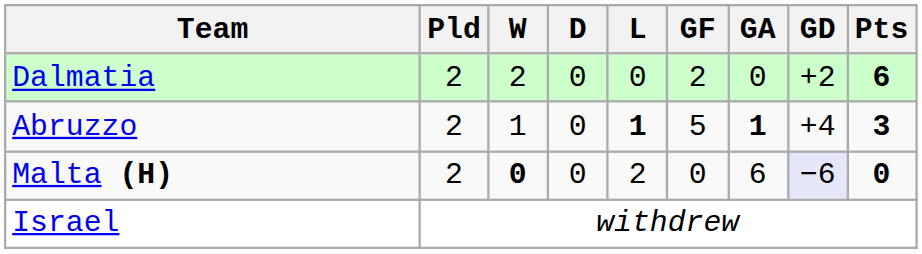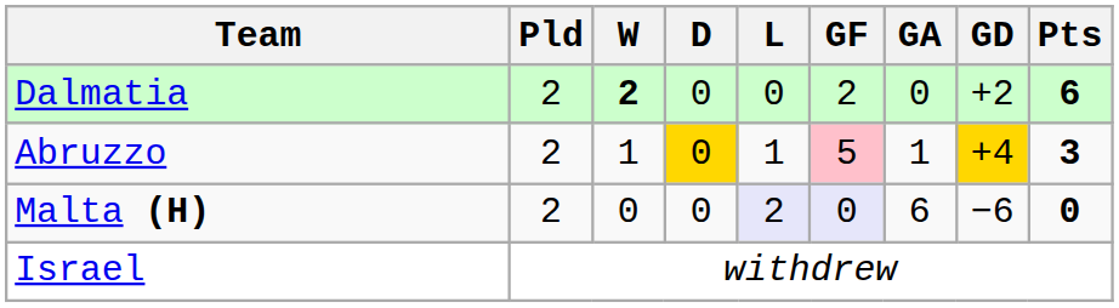Dalmatia | W: normal -> bold
Abruzzo | D: no background -> gold background
Abruzzo | L: bold -> normal
Abruzzo | GF: no background -> pink background
Abruzzo | GA: bold -> normal
Abruzzo | GD: no background -> gold background
Malta (H) | W: bold -> normal
Malta (H) | L: no background -> lavender background
Malta (H) | GF: no background -> lavender background
Malta (H) | GD: lavender background -> no background
